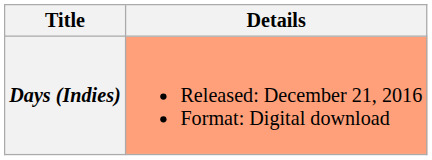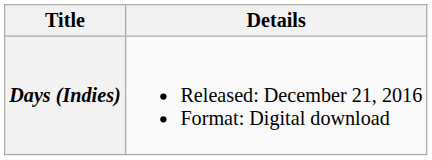Days (Indies) | Details: lightsalmon background -> no background
